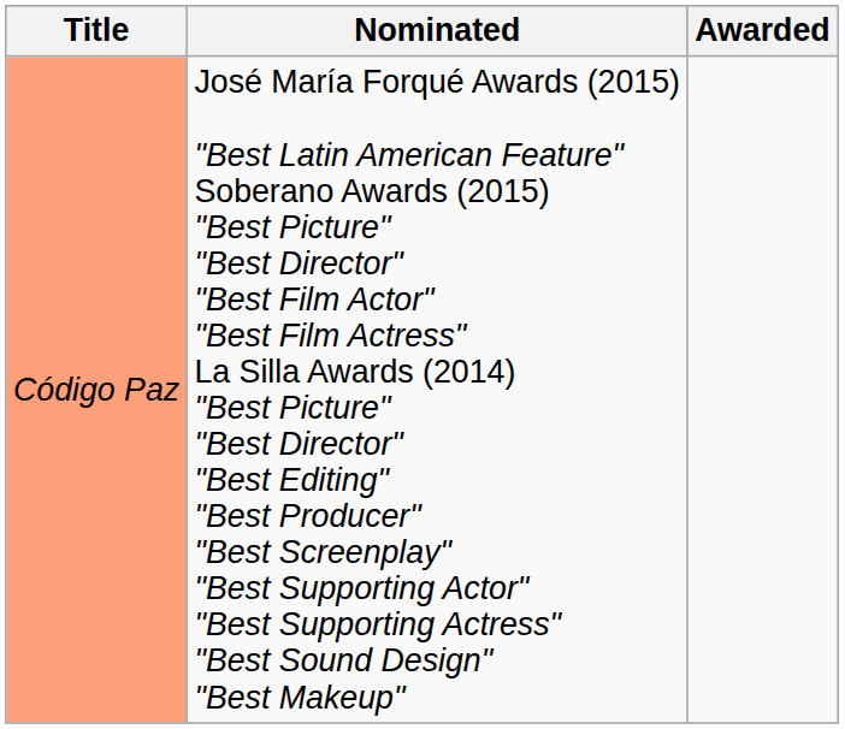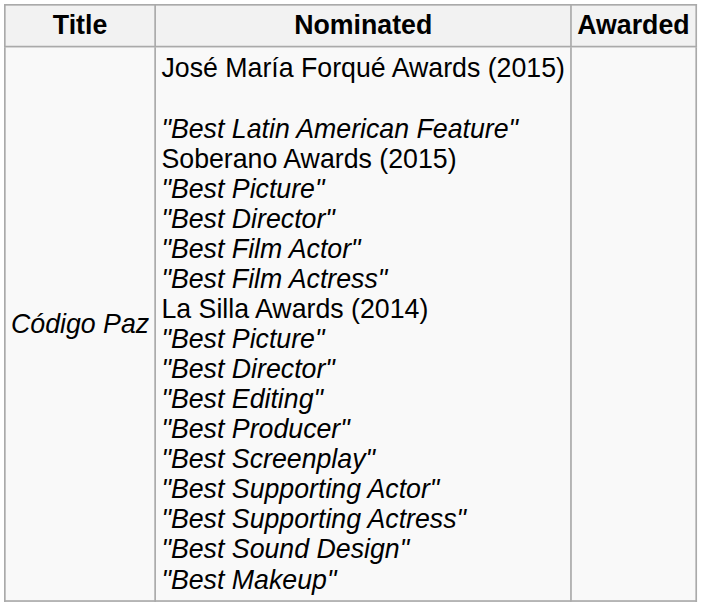Código Paz | Title: lightsalmon background -> no background
